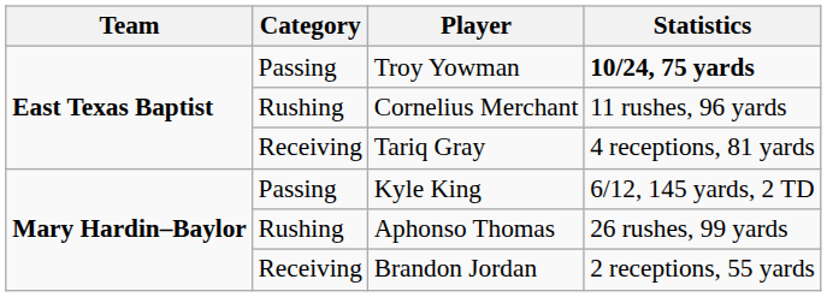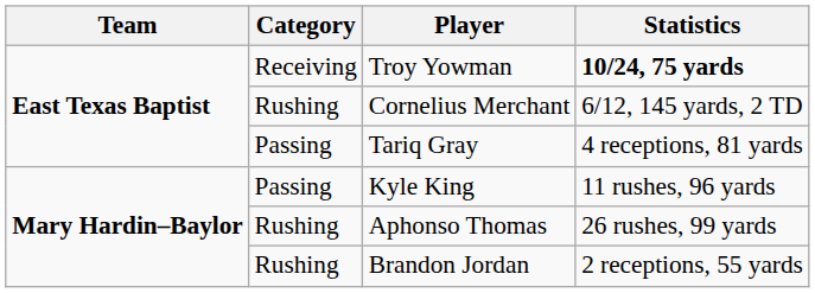Troy Yowman | Category: Passing -> Receiving
Cornelius Merchant | Statistics: 11 rushes, 96 yards -> 6/12, 145 yards, 2 TD
Tariq Gray | Category: Receiving -> Passing
Kyle King | Statistics: 6/12, 145 yards, 2 TD -> 11 rushes, 96 yards
Brandon Jordan | Category: Receiving -> Rushing
